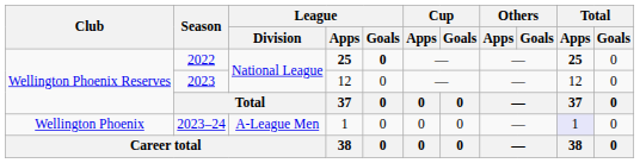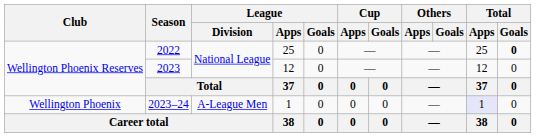2022 | League / Apps: bold -> normal
2022 | League / Goals: bold -> normal
2022 | Total / Apps: bold -> normal
2022 | Total / Goals: normal -> bold
